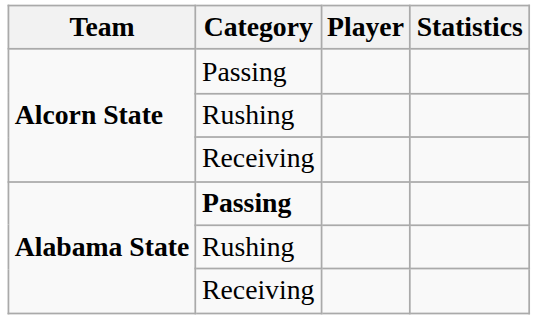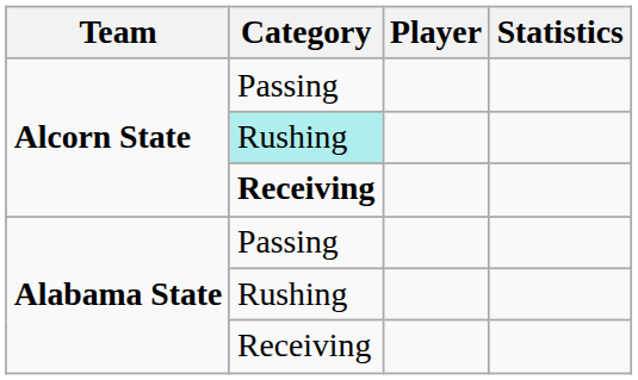Alcorn State / Rushing | Category: no background -> paleturquoise background
Alcorn State / Receiving | Category: normal -> bold
Alabama State / Passing | Category: bold -> normal
